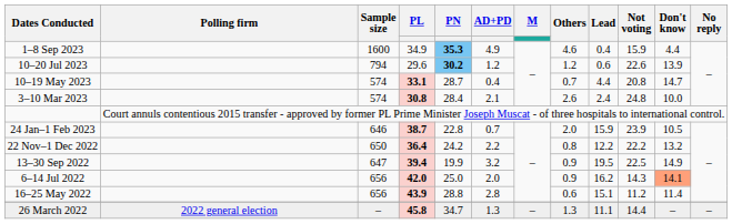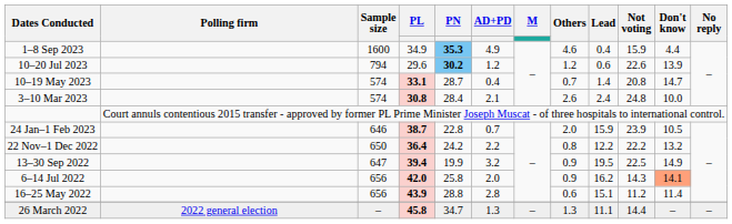10–19 May 2023 | Lead: 4.4 -> 1.4
6–14 Jul 2022 | PN: 25.0 -> 25.8
